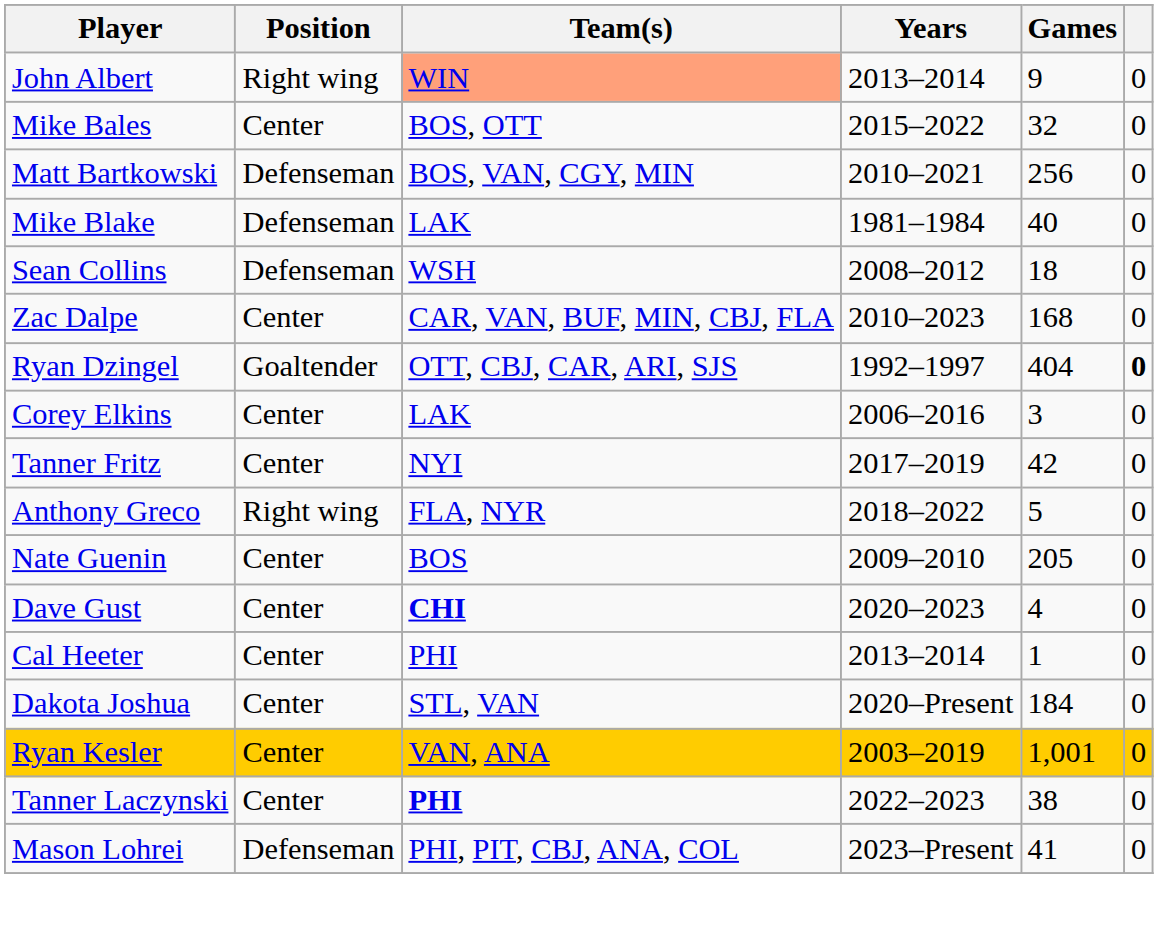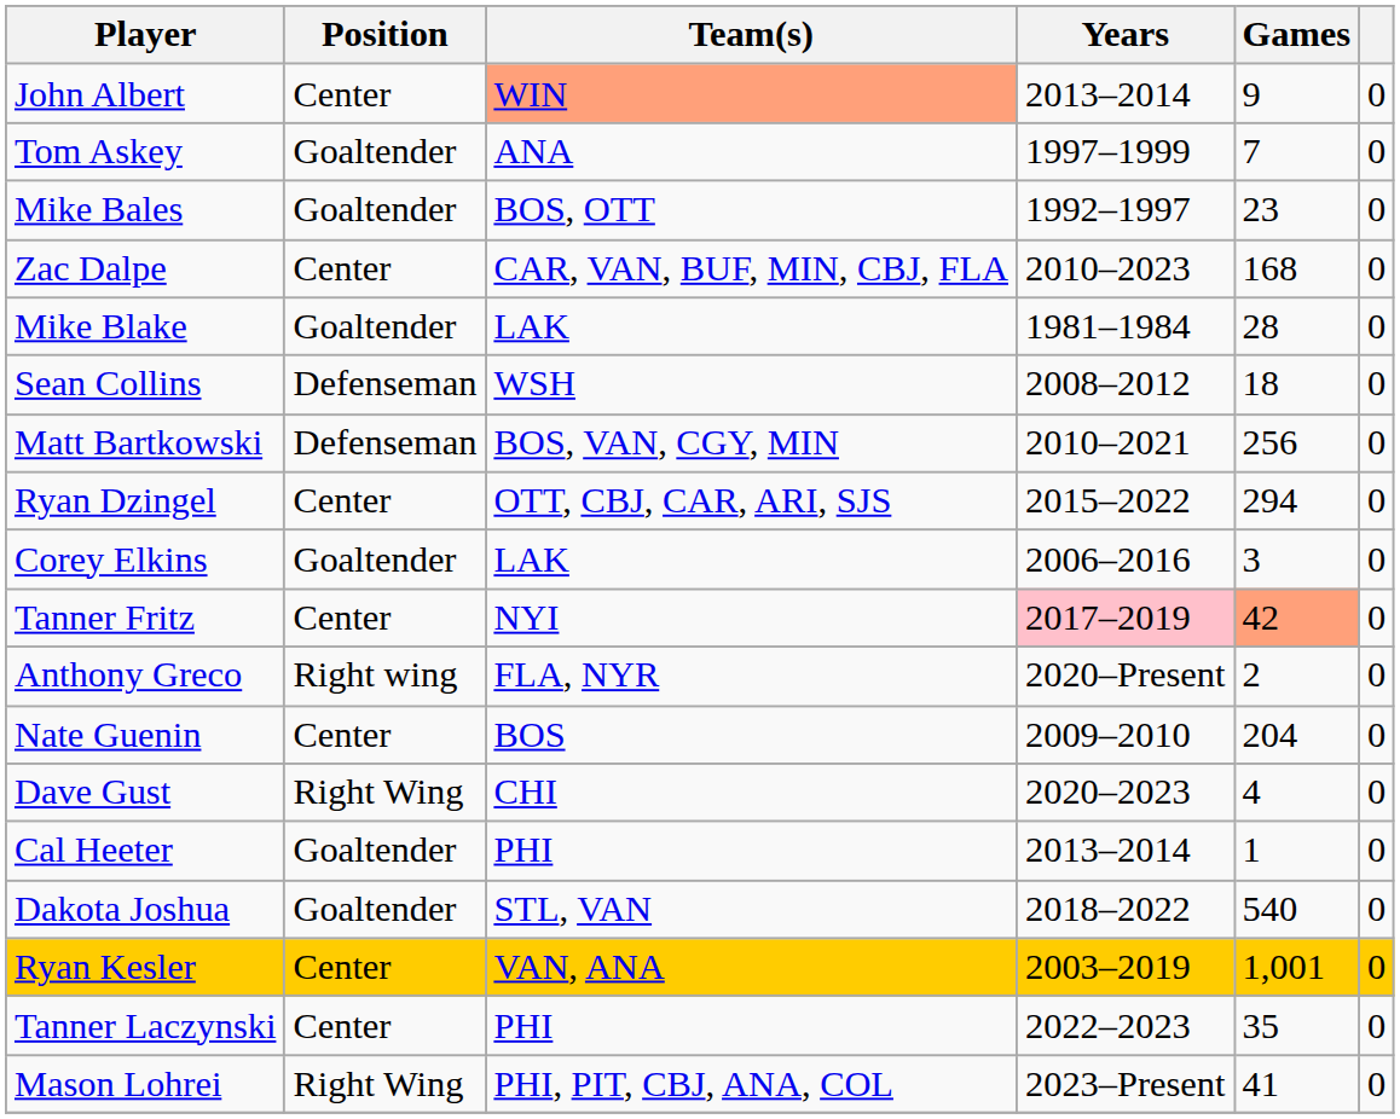John Albert | Position: Right wing -> Center
+ row: Tom Askey | Goaltender | ANA | 1997–1999 | 7 | 0
Mike Bales | Position: Center -> Goaltender
Mike Bales | Years: 2015–2022 -> 1992–1997
Mike Bales | Games: 32 -> 23
rows swapped: Matt Bartkowski <-> Zac Dalpe
Mike Blake | Position: Defenseman -> Goaltender
Mike Blake | Games: 40 -> 28
Ryan Dzingel | Position: Goaltender -> Center
Ryan Dzingel | Years: 1992–1997 -> 2015–2022
Ryan Dzingel | Games: 404 -> 294
Ryan Dzingel | column 6: bold -> normal
Corey Elkins | Position: Center -> Goaltender
Tanner Fritz | Years: no background -> pink background
Tanner Fritz | Games: no background -> lightsalmon background
Anthony Greco | Years: 2018–2022 -> 2020–Present
Anthony Greco | Games: 5 -> 2
Nate Guenin | Games: 205 -> 204
Dave Gust | Position: Center -> Right Wing
Dave Gust | Team(s): bold -> normal
Cal Heeter | Position: Center -> Goaltender
Dakota Joshua | Position: Center -> Goaltender
Dakota Joshua | Years: 2020–Present -> 2018–2022
Dakota Joshua | Games: 184 -> 540
Tanner Laczynski | Team(s): bold -> normal
Tanner Laczynski | Games: 38 -> 35
Mason Lohrei | Position: Defenseman -> Right Wing
